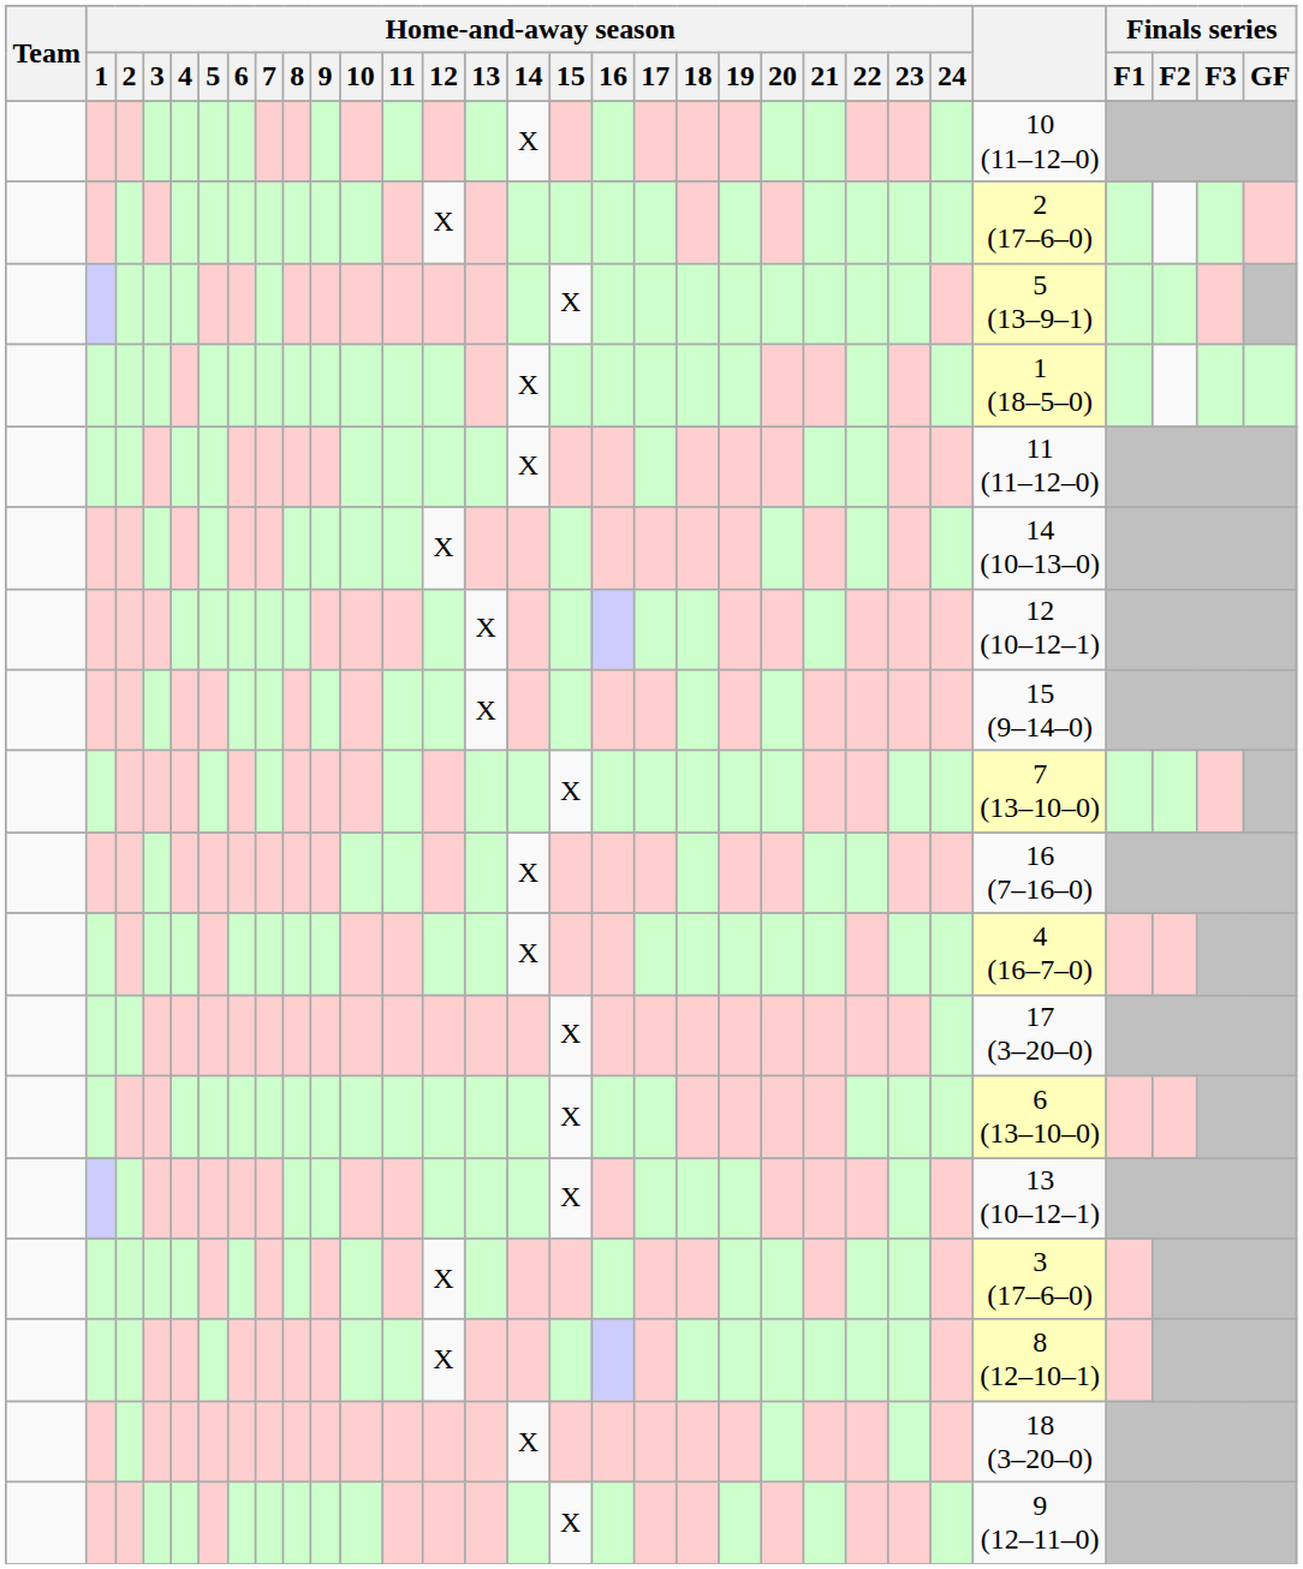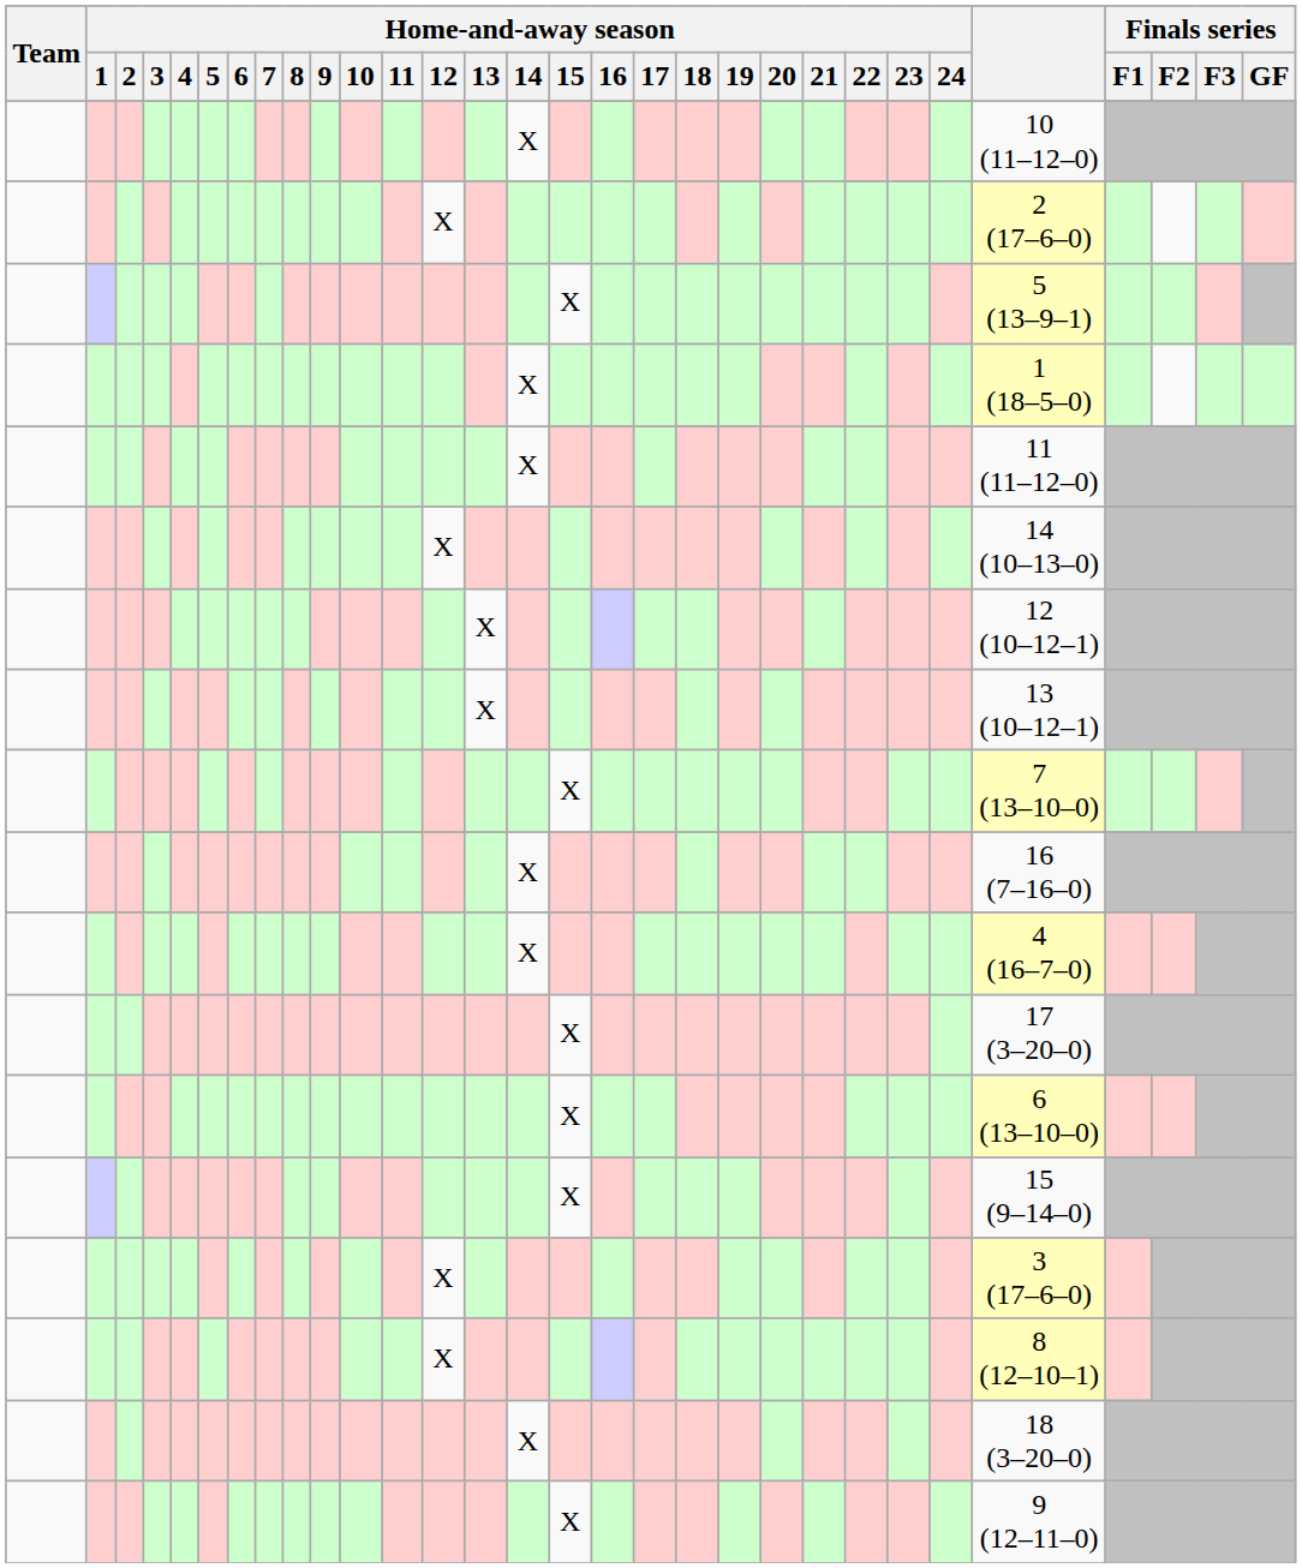row 10 | column 26: 15 (9–14–0) -> 13 (10–12–1)
row 16 | column 26: 13 (10–12–1) -> 15 (9–14–0)
